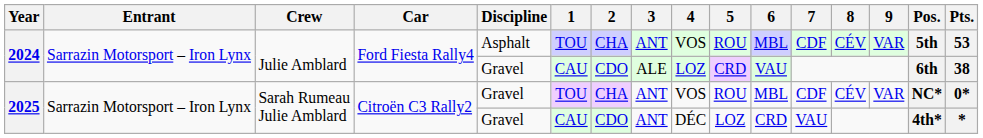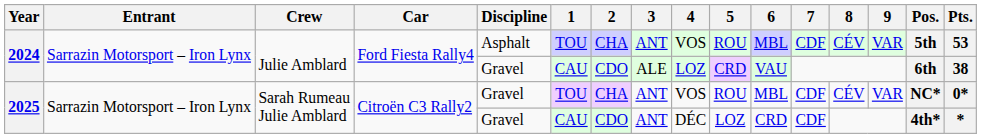row 5 | 7: VAU -> CDF
